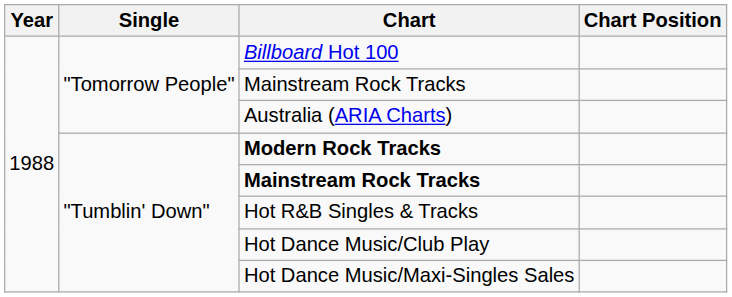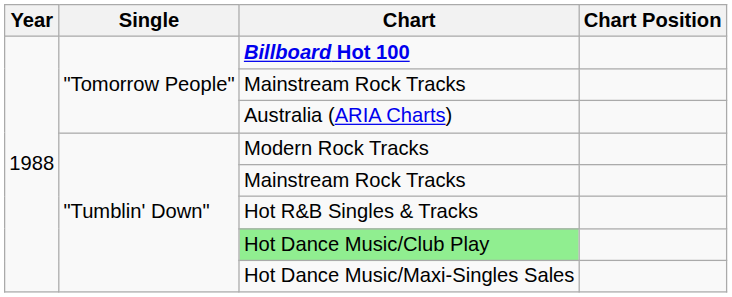Billboard Hot 100 | Chart: normal -> bold
Modern Rock Tracks | Chart: bold -> normal
"Tumblin' Down" / Mainstream Rock Tracks | Chart: bold -> normal
Hot Dance Music/Club Play | Chart: no background -> lightgreen background
